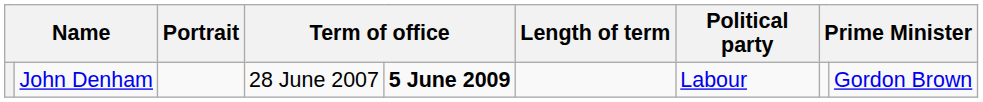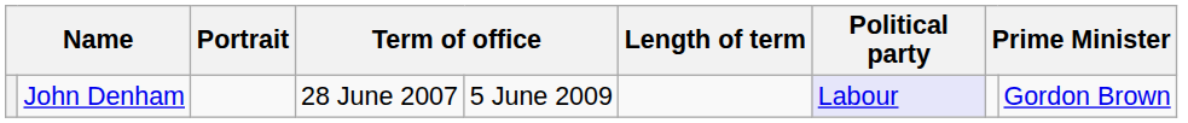John Denham | column 5: bold -> normal
John Denham | Political party: no background -> lavender background
